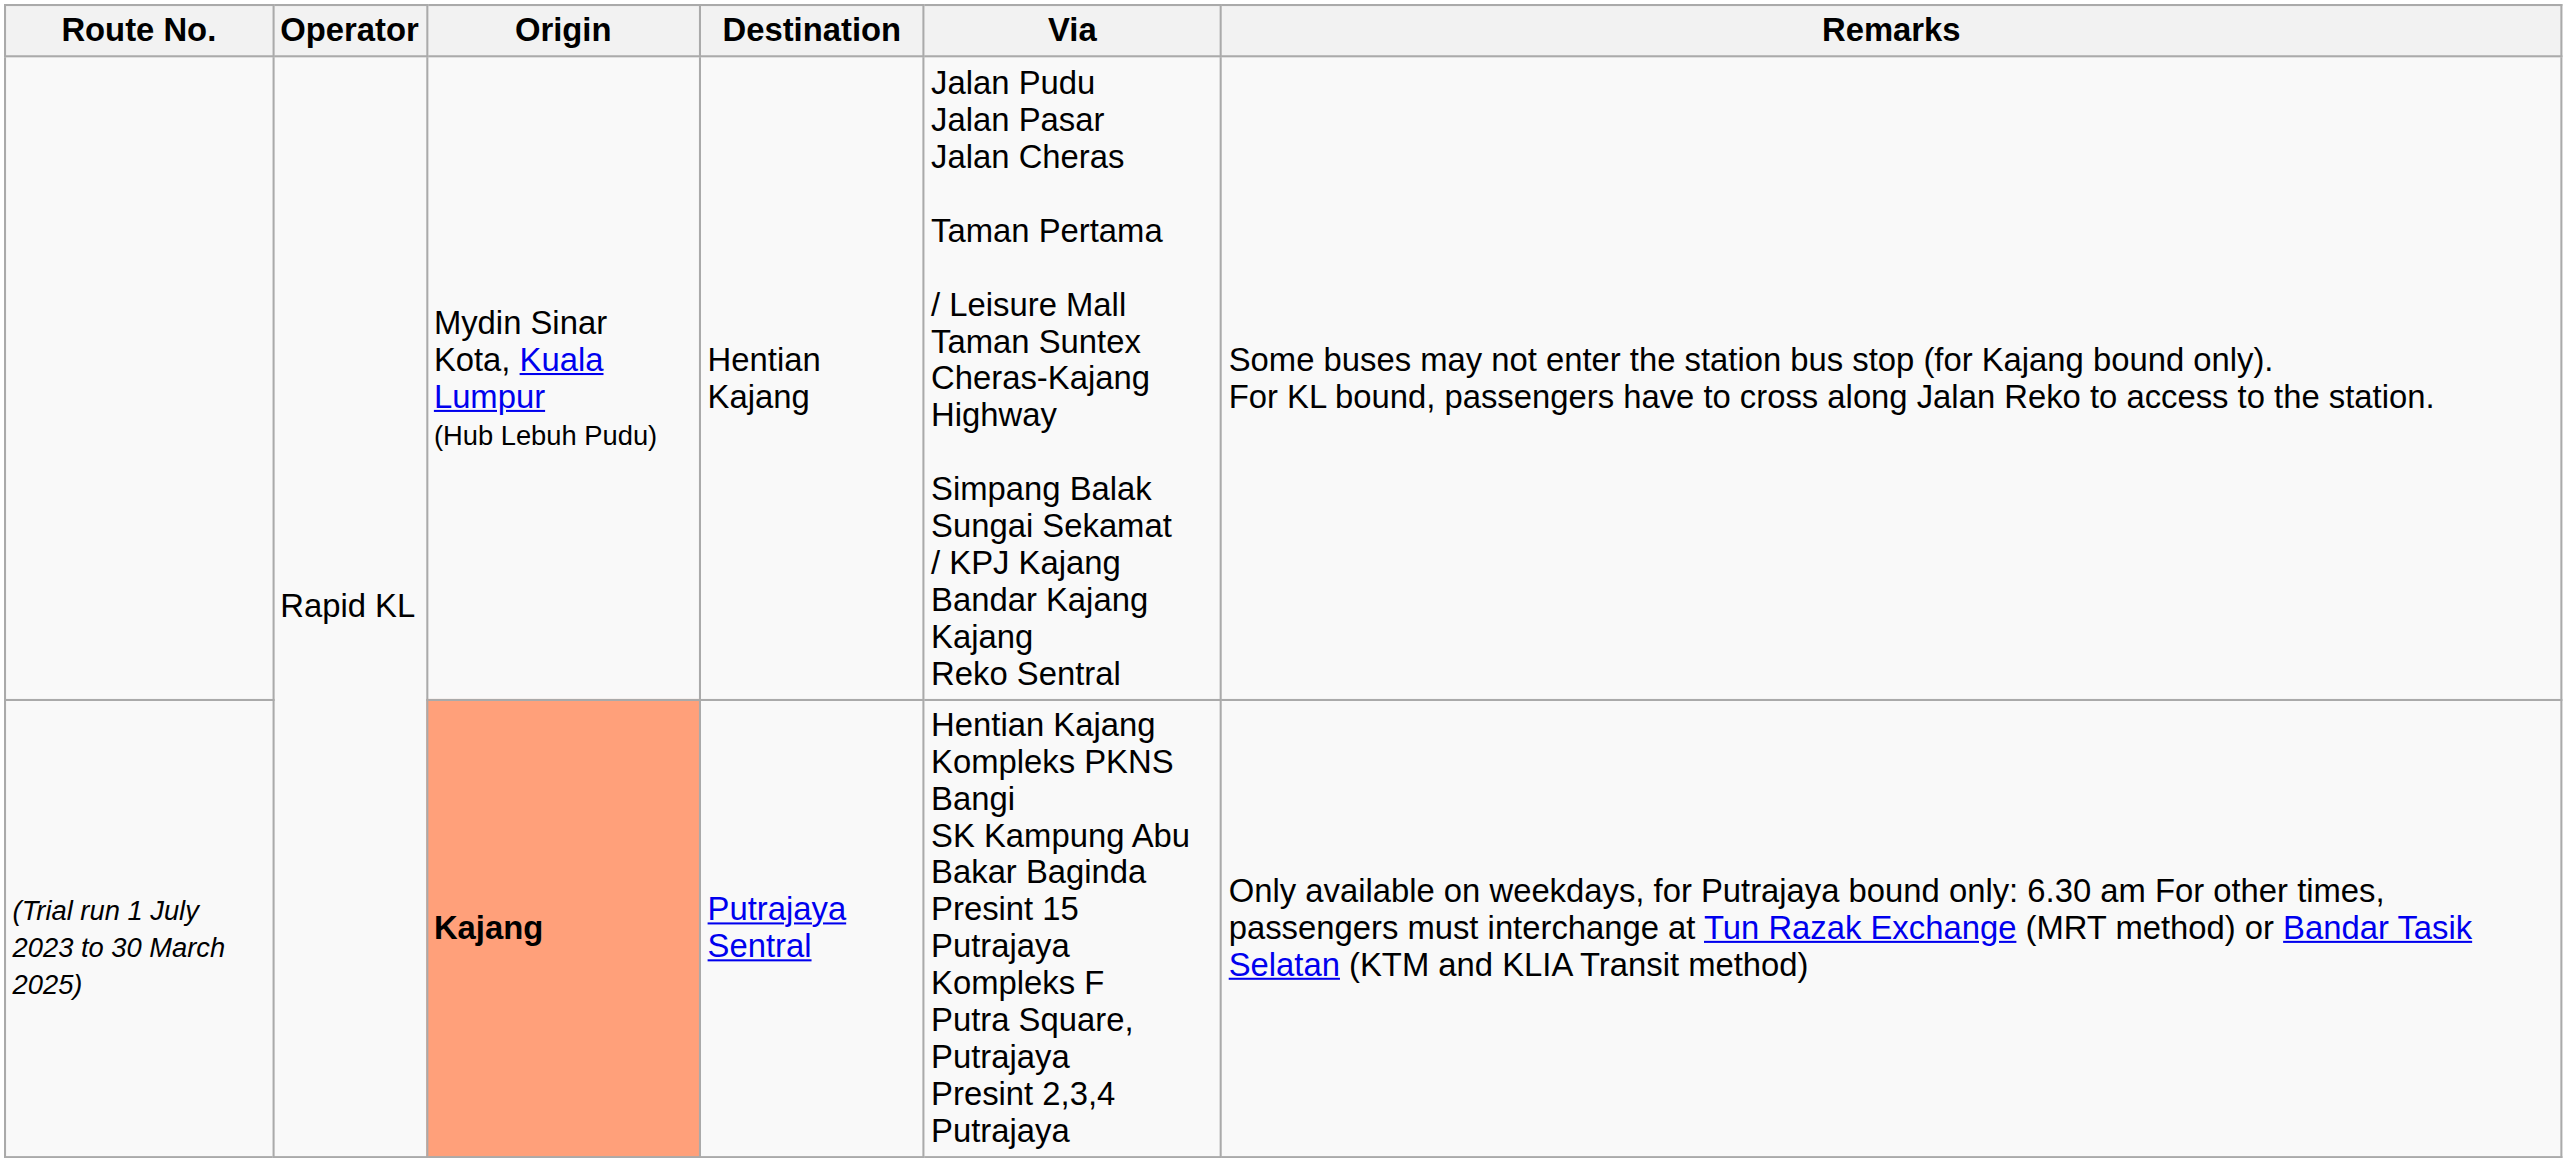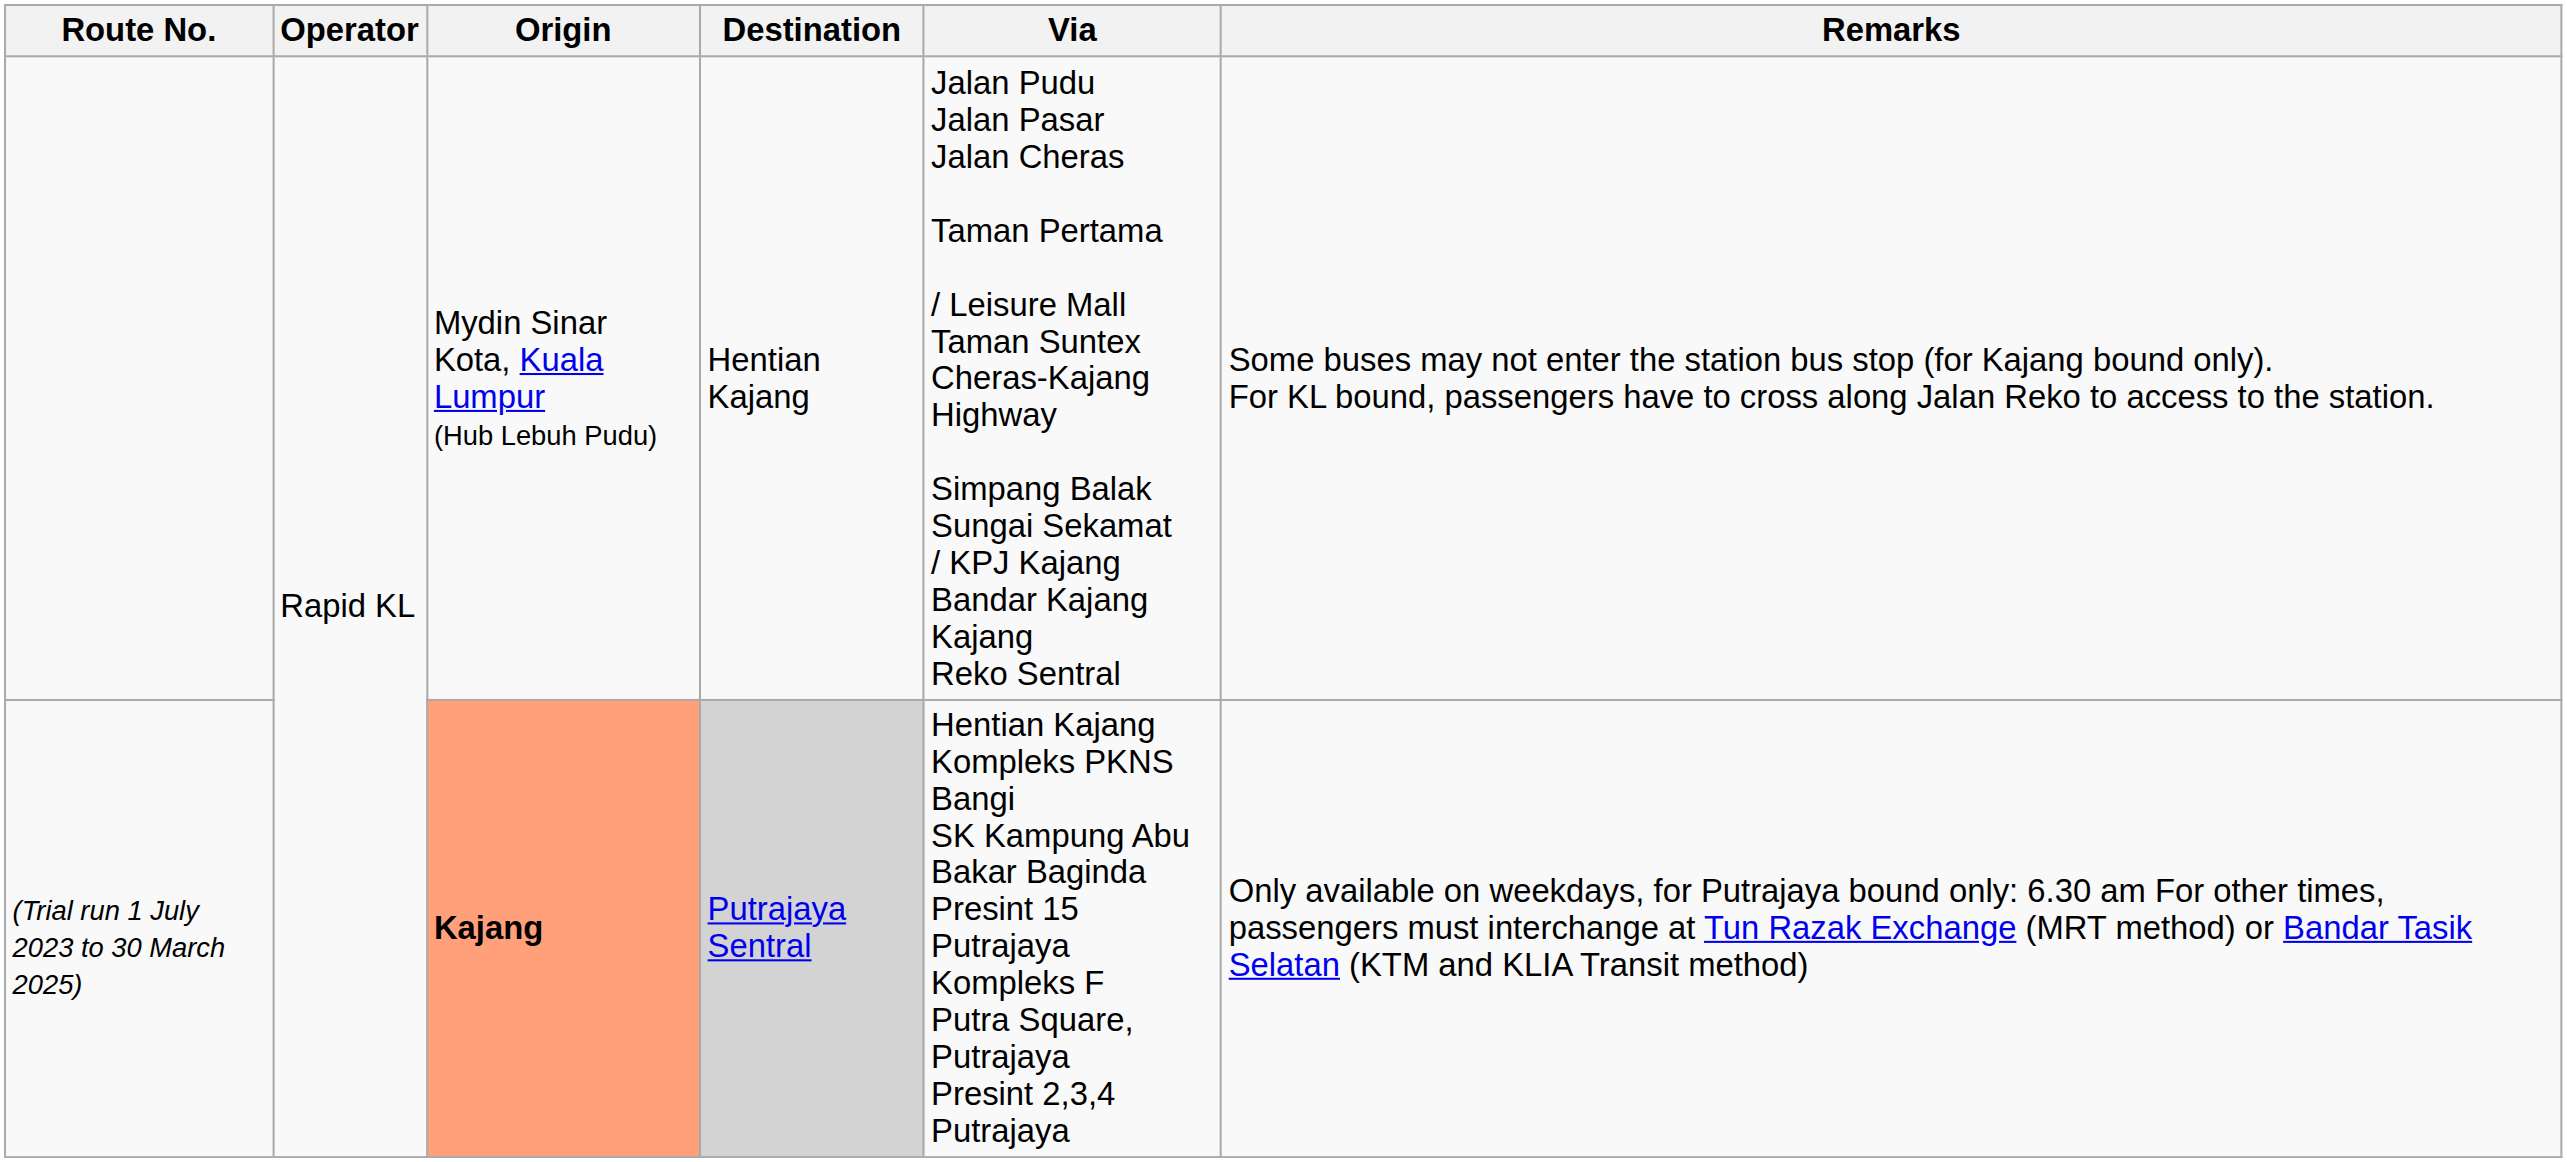(Trial run 1 July 2023 to 30 March 2025) | Destination: no background -> lightgrey background
